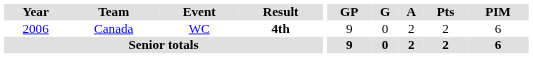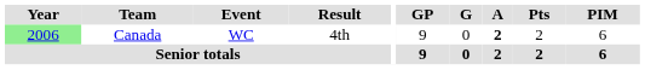Canada | Year: no background -> lightgreen background
Canada | Result: bold -> normal
Canada | A: normal -> bold
